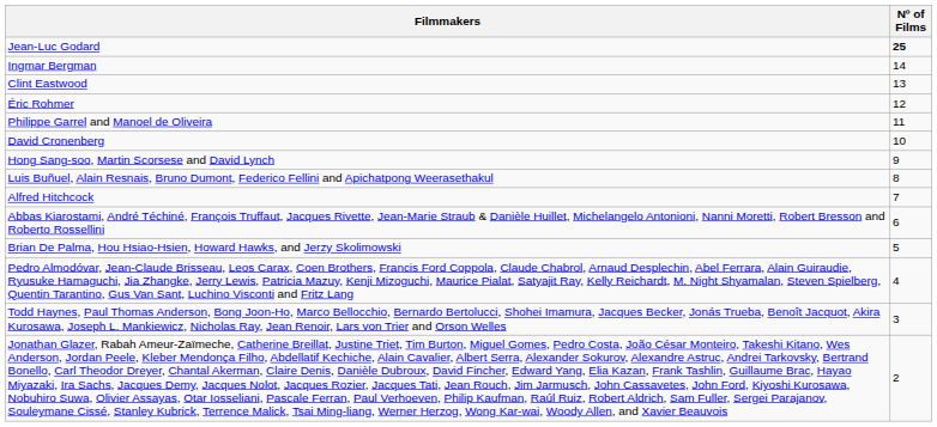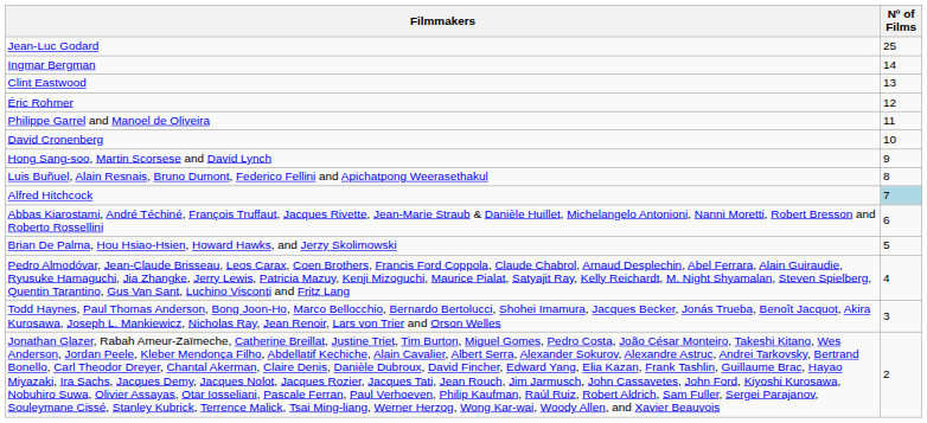Jean-Luc Godard | Nº of Films: bold -> normal
Alfred Hitchcock | Nº of Films: no background -> lightblue background
